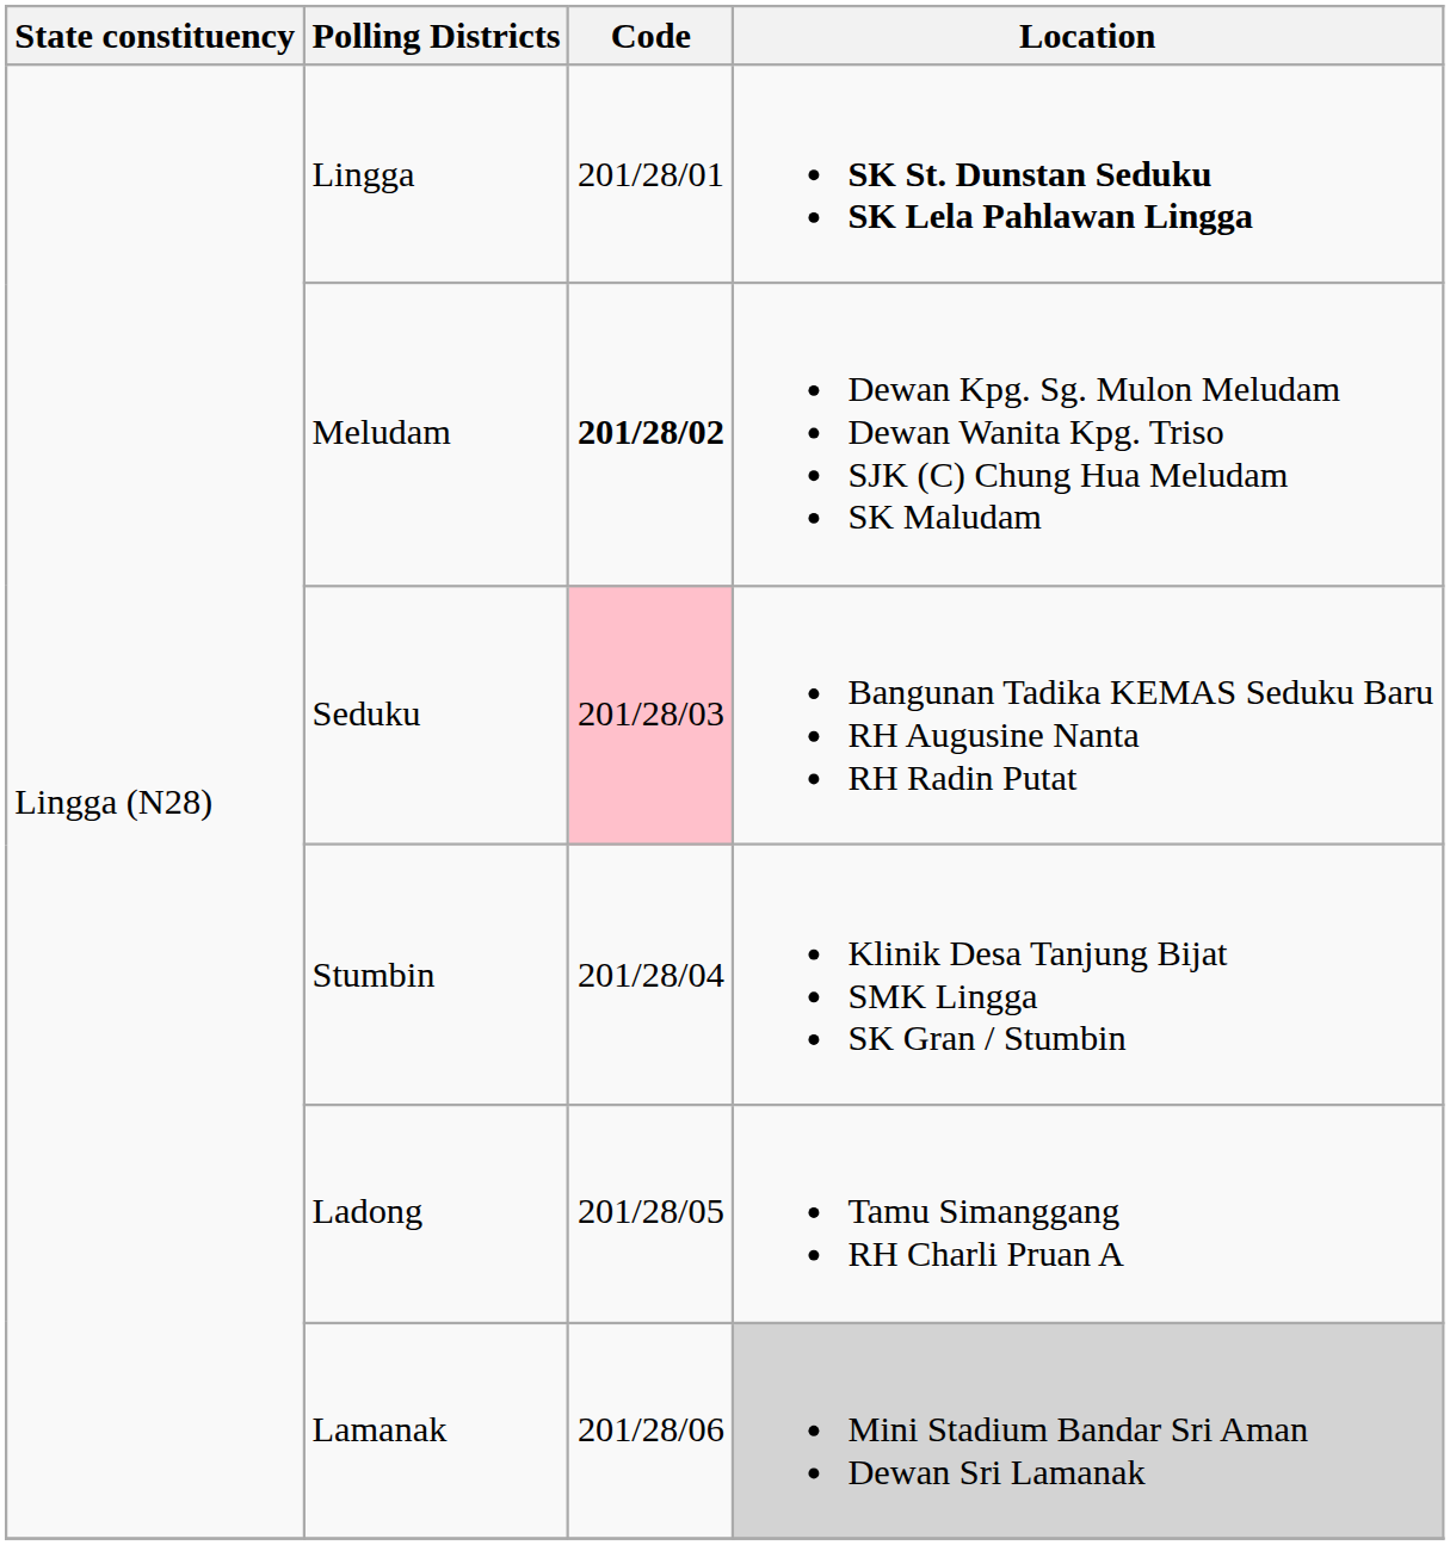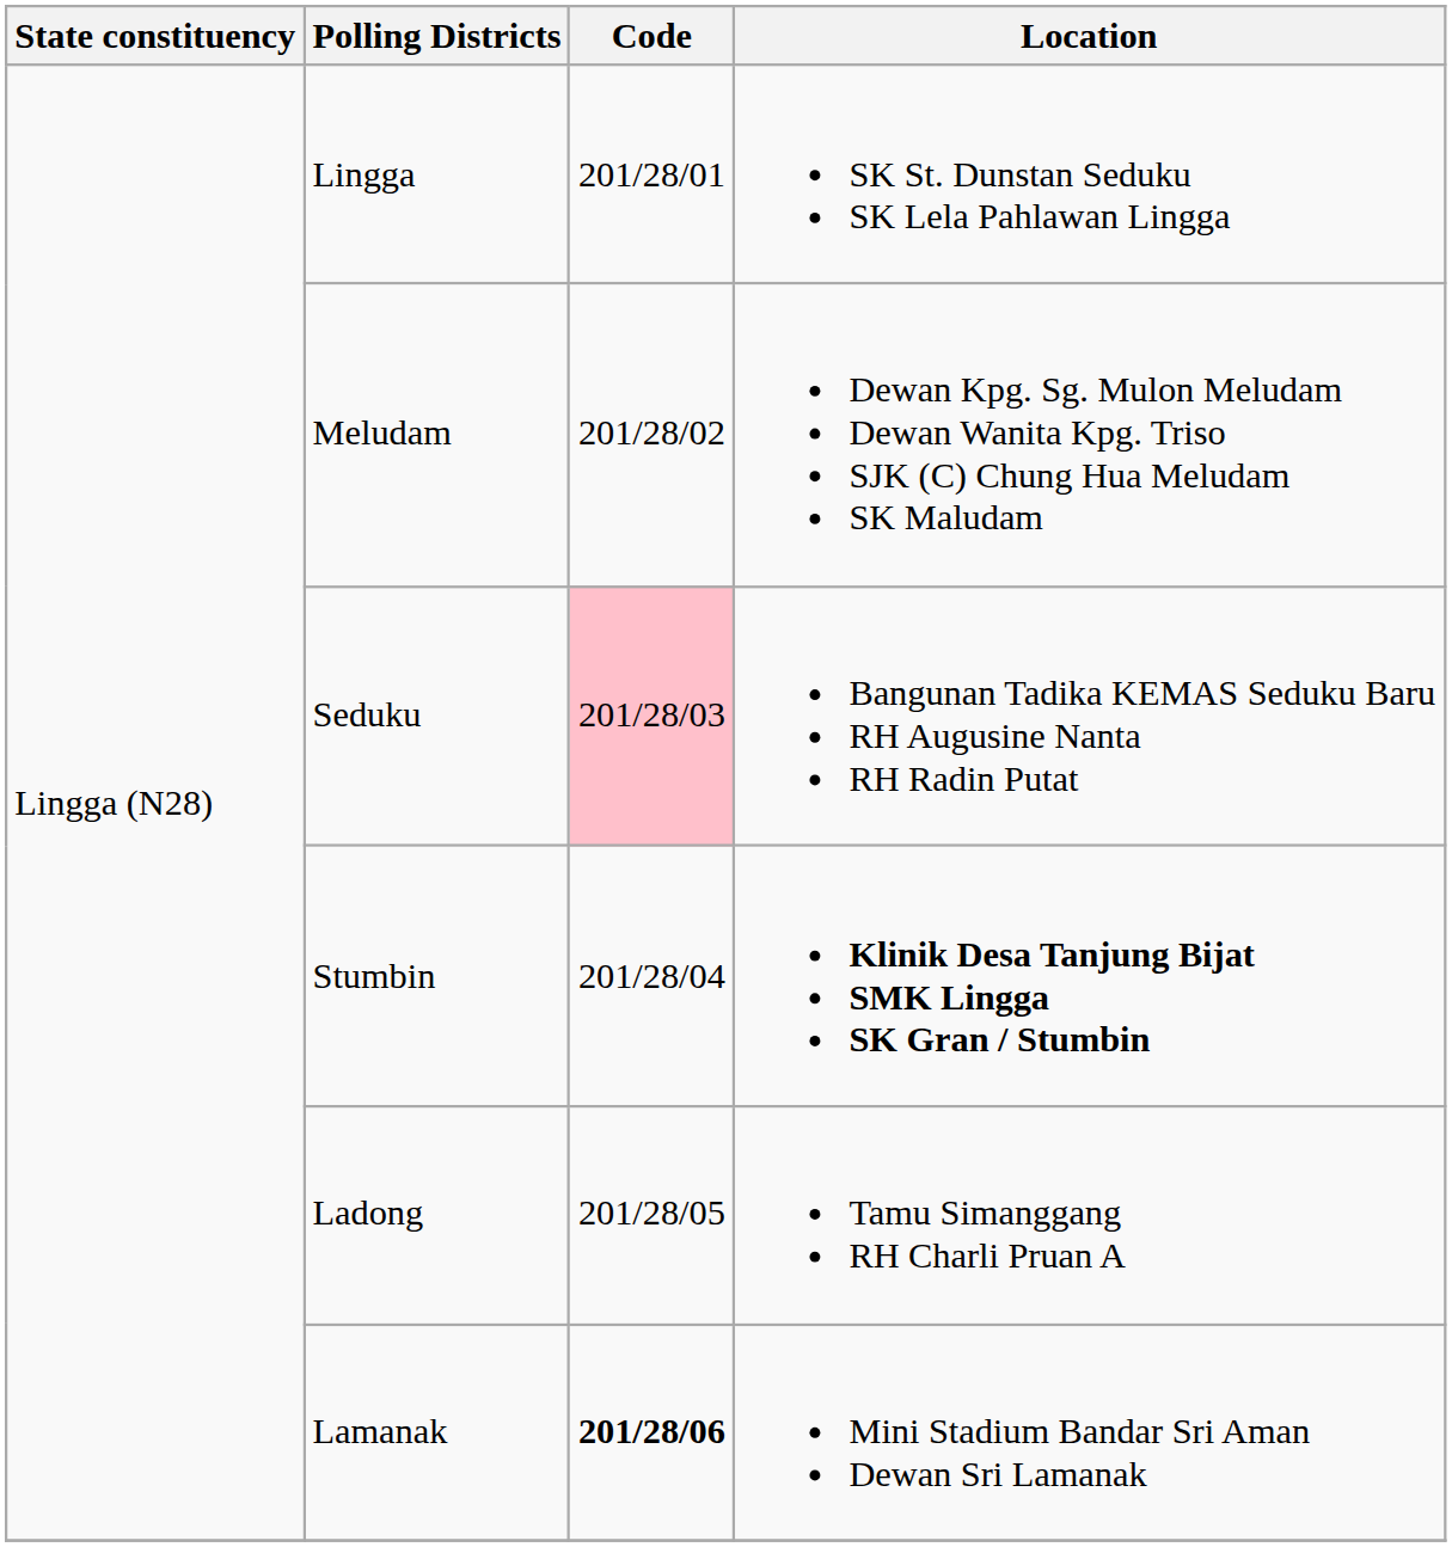Lingga | Location: bold -> normal
Meludam | Code: bold -> normal
Stumbin | Location: normal -> bold
Lamanak | Code: normal -> bold
Lamanak | Location: lightgrey background -> no background
